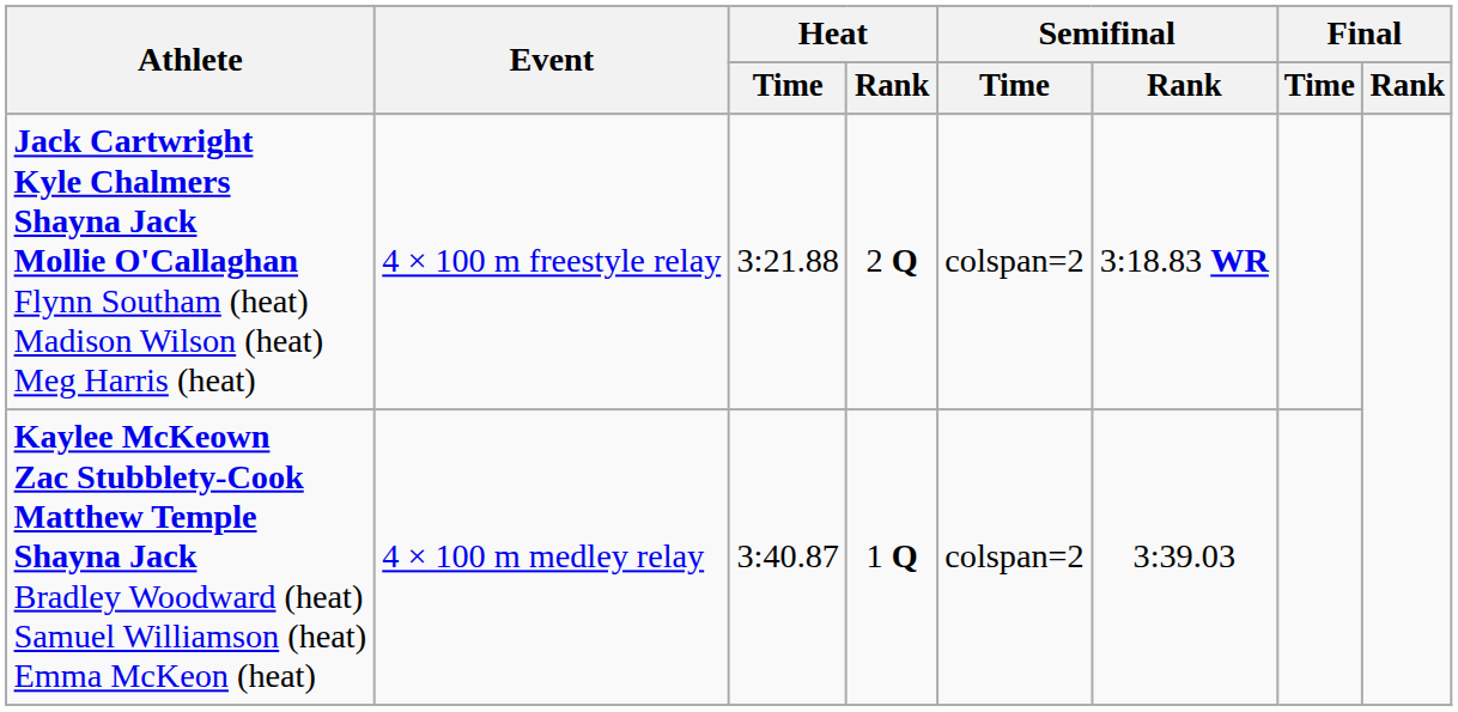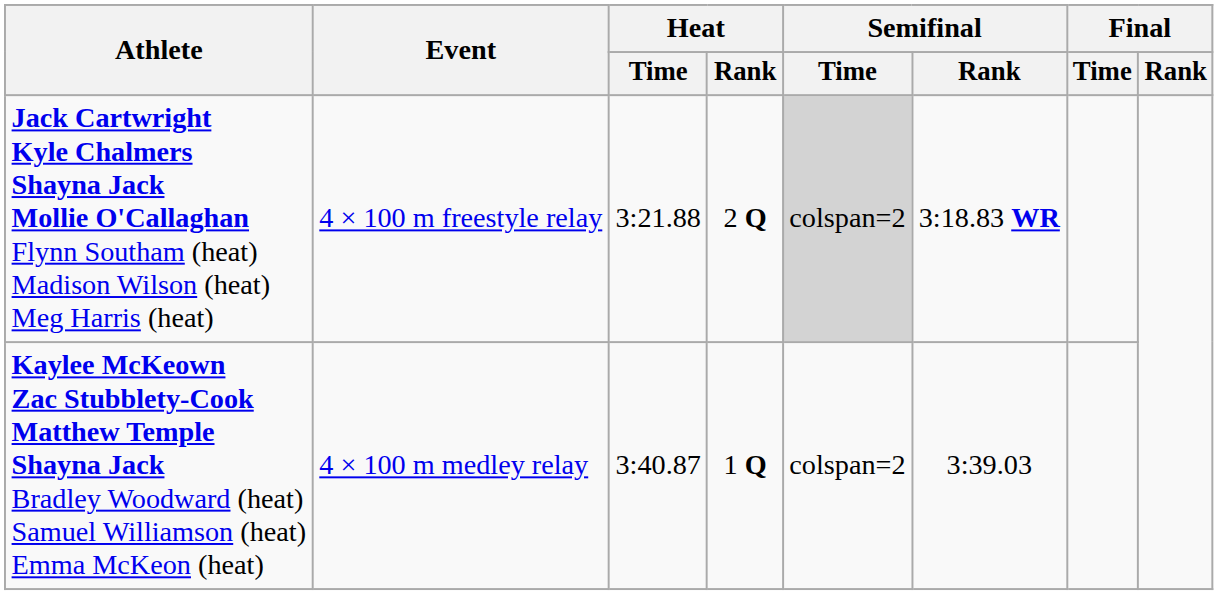row 3 | Semifinal / Time: no background -> lightgrey background
